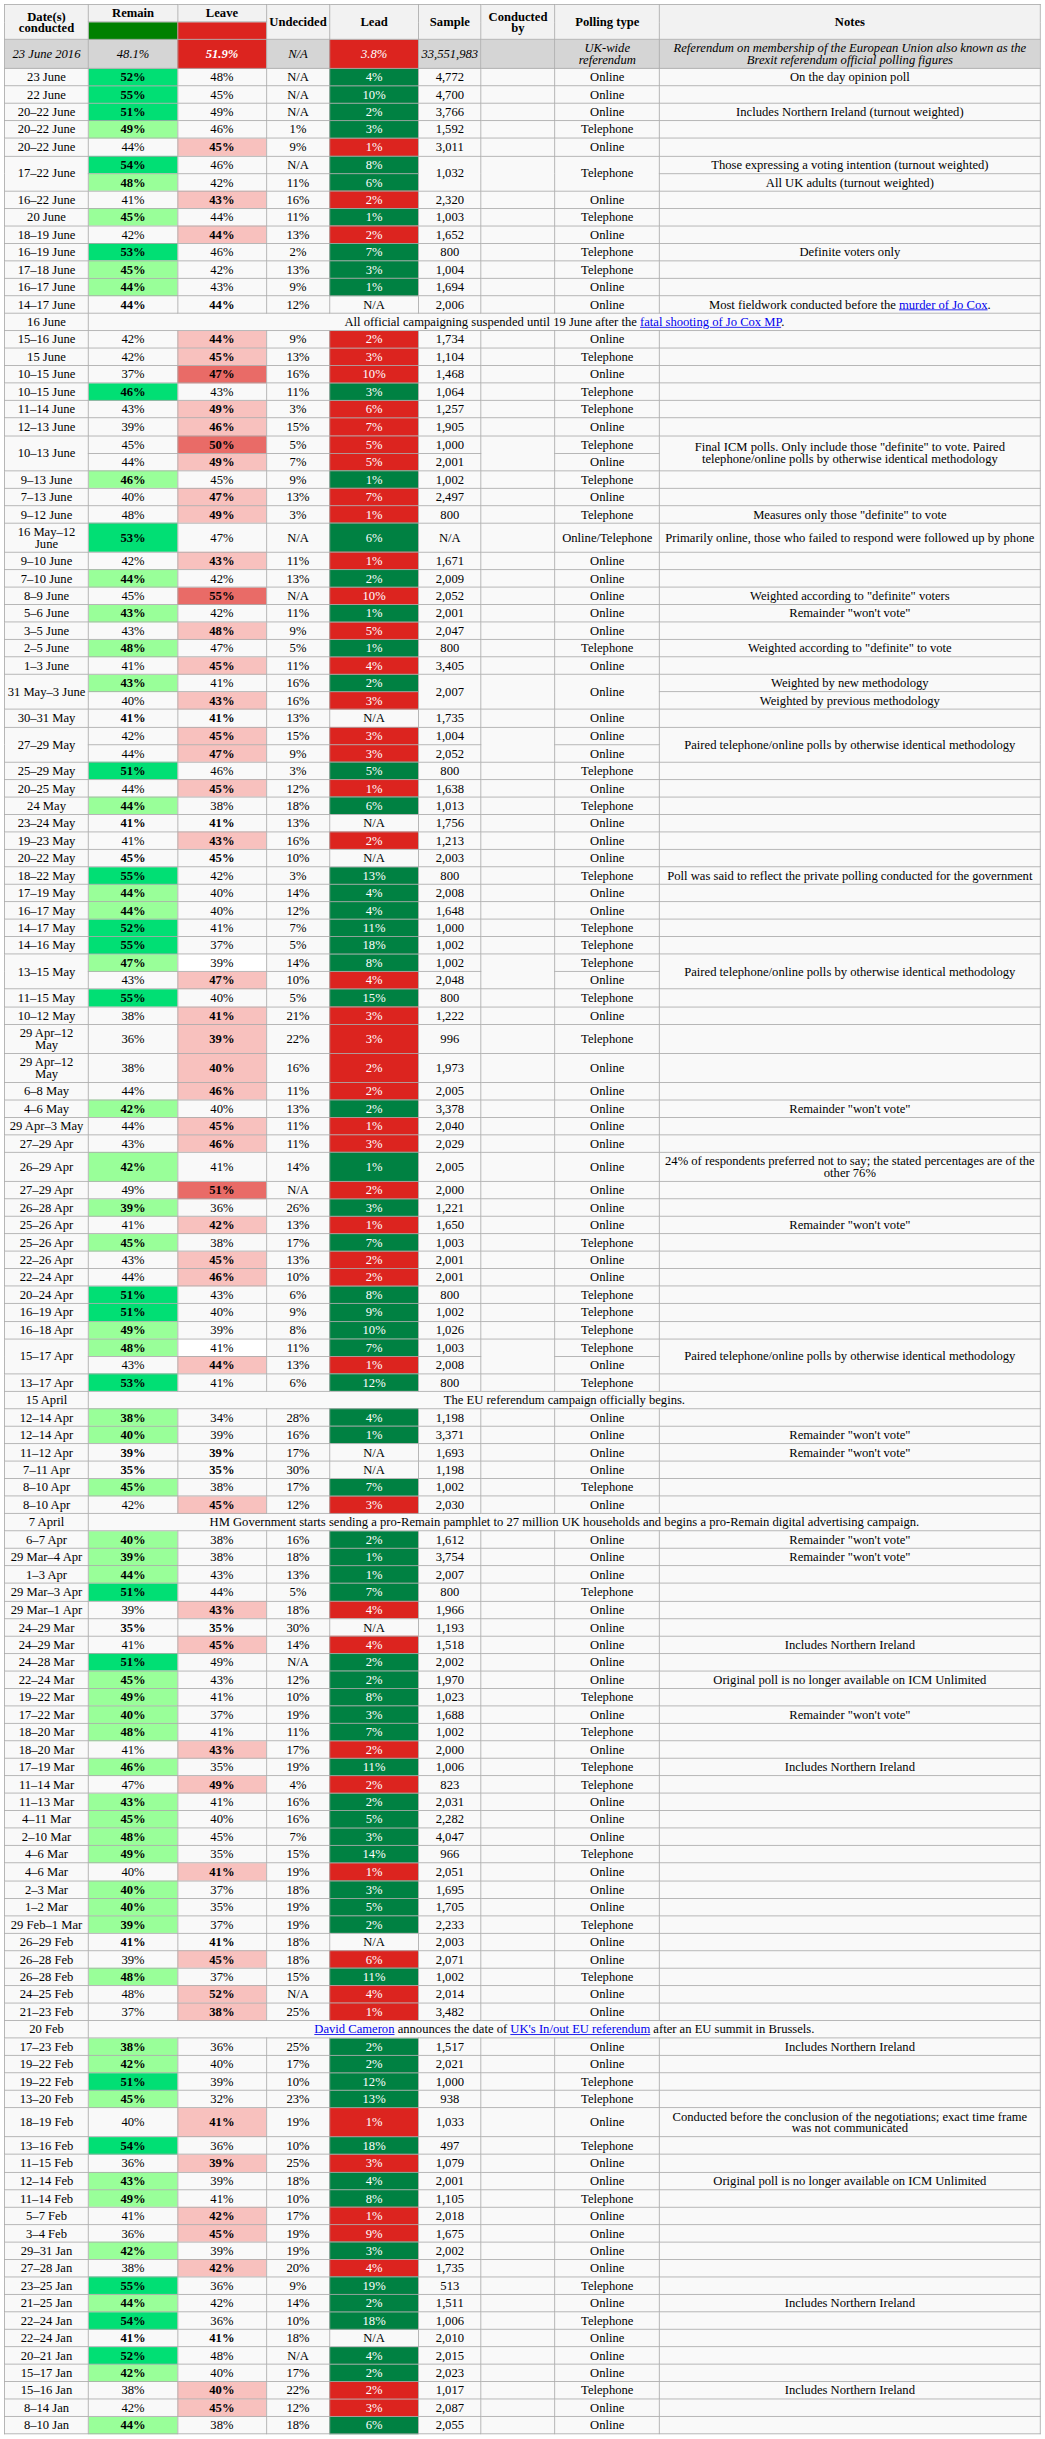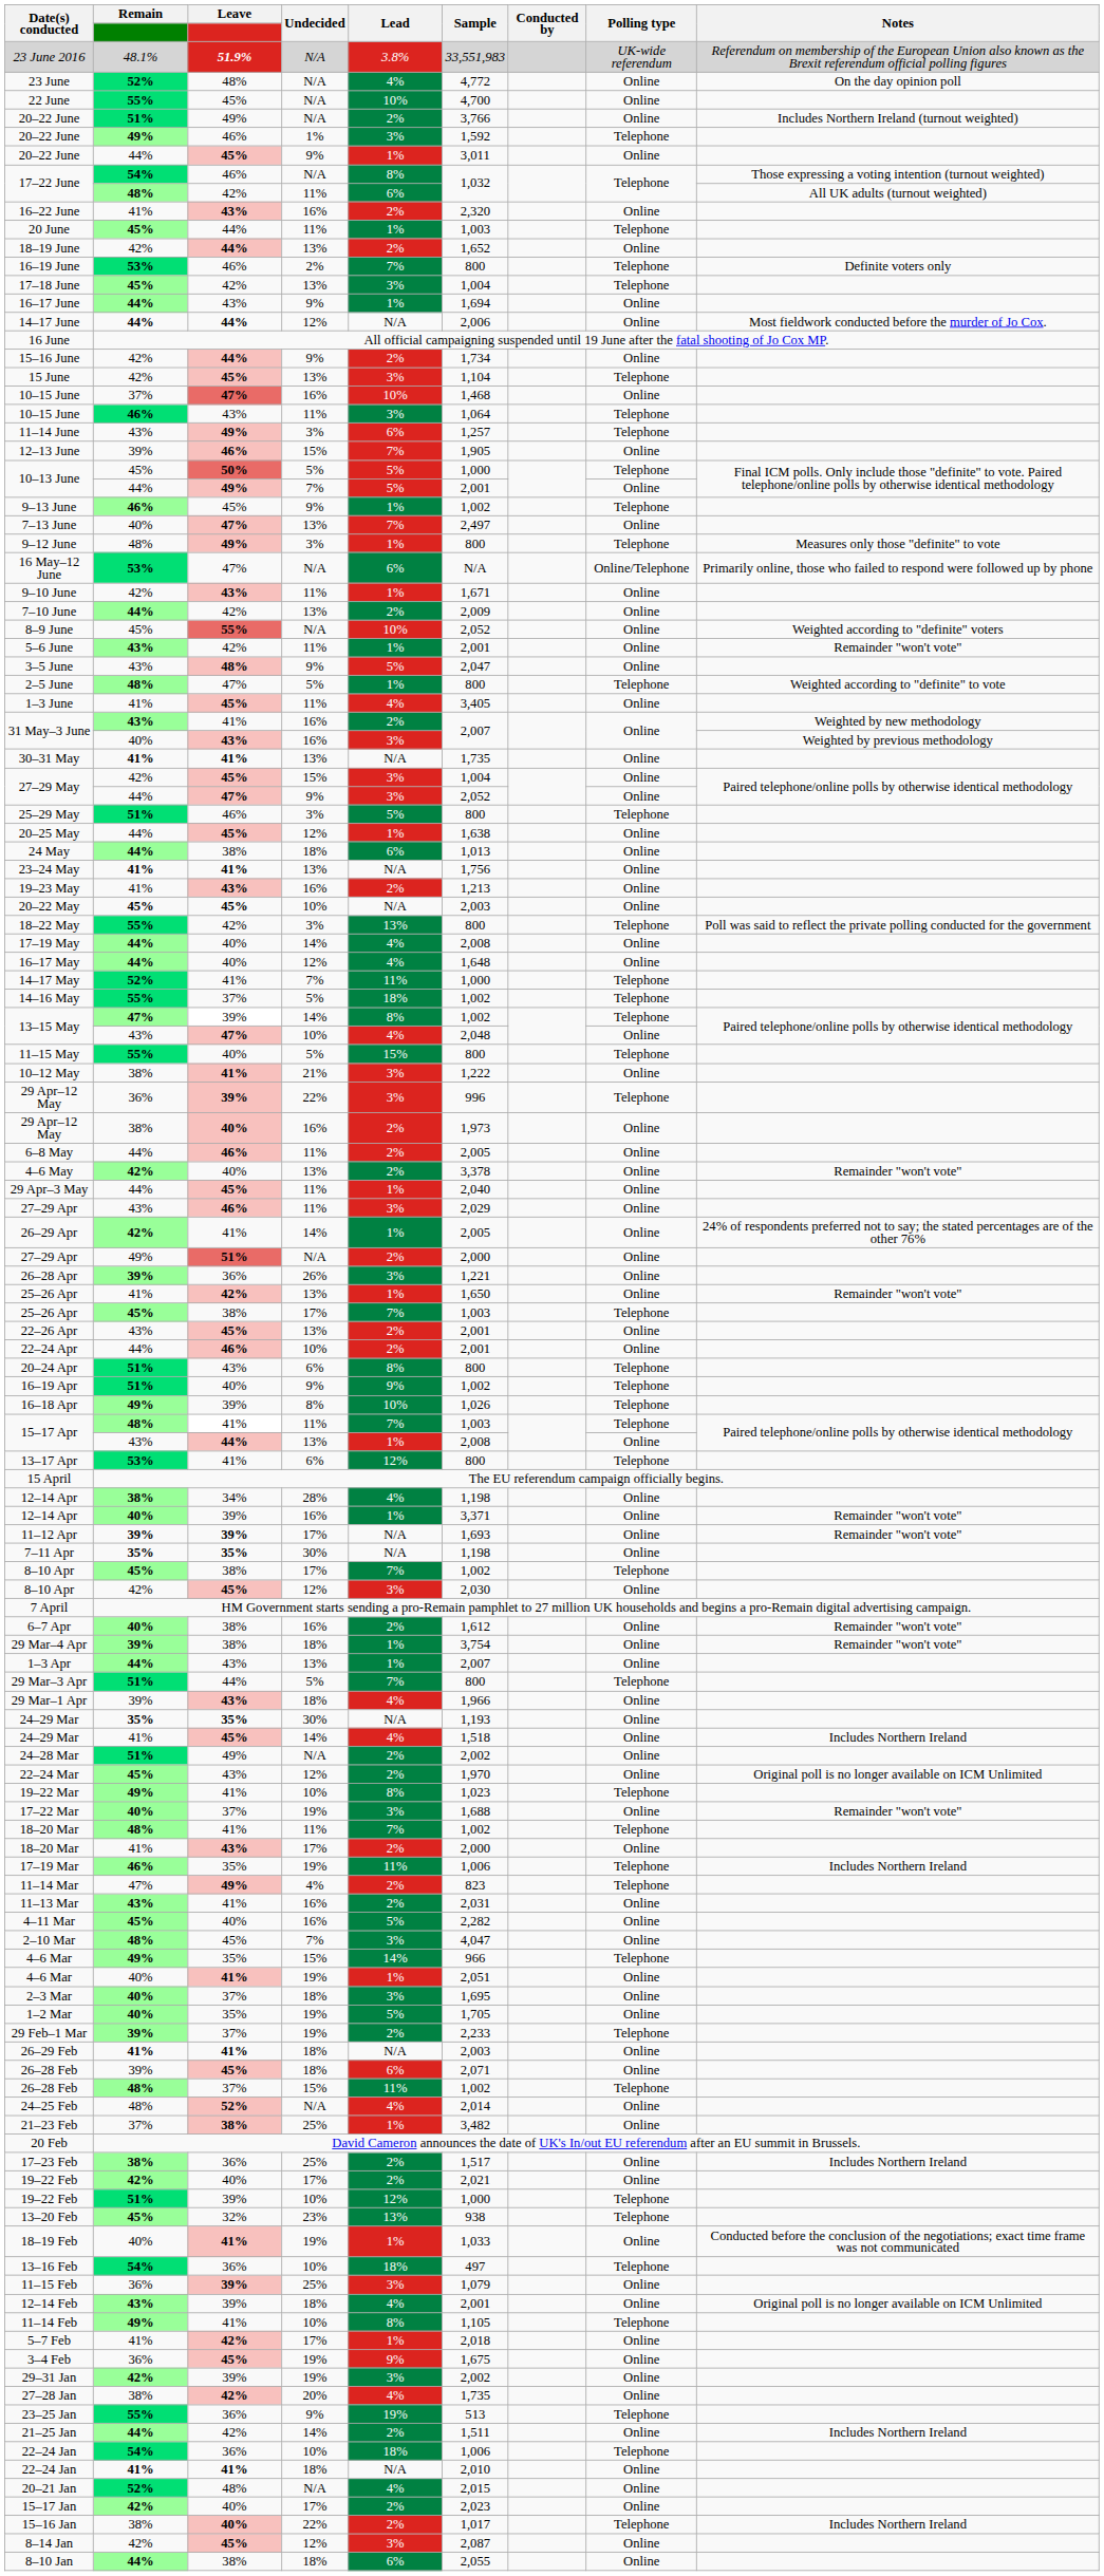24 May | Polling type: Telephone -> Online
